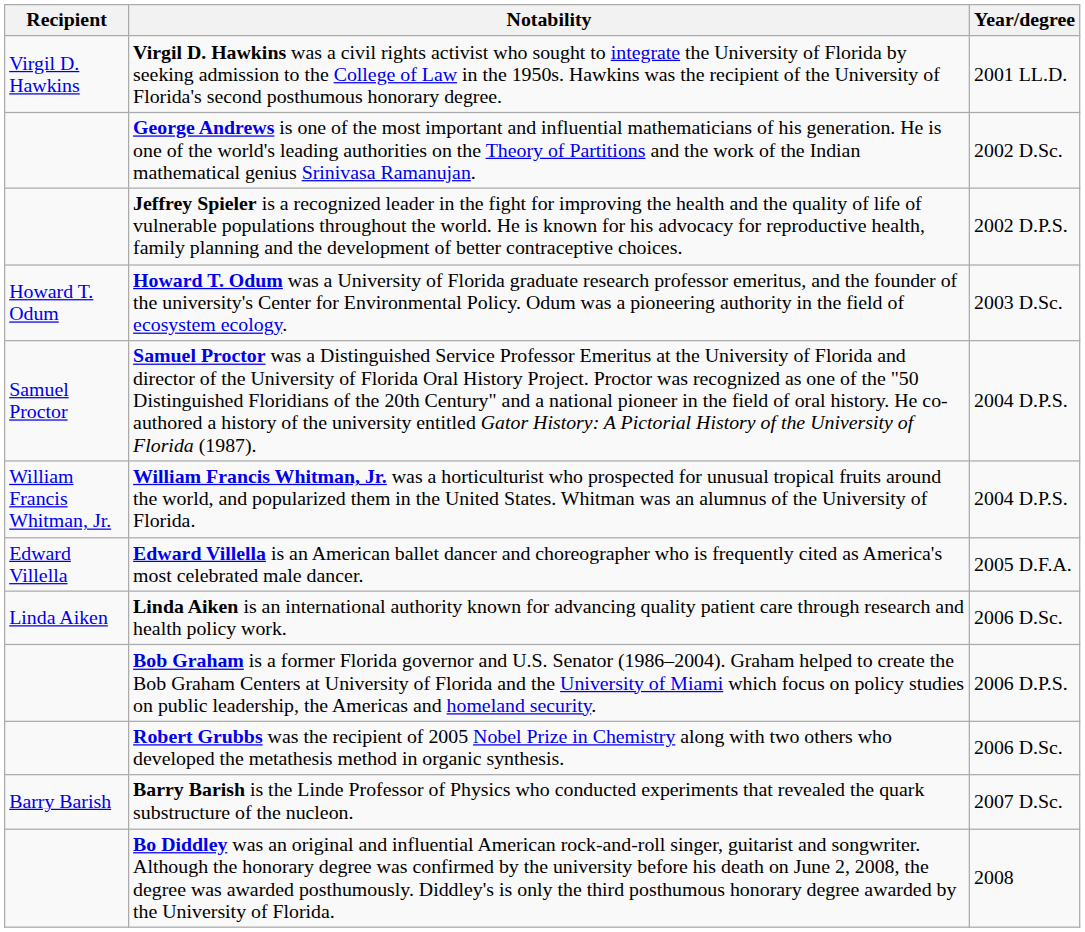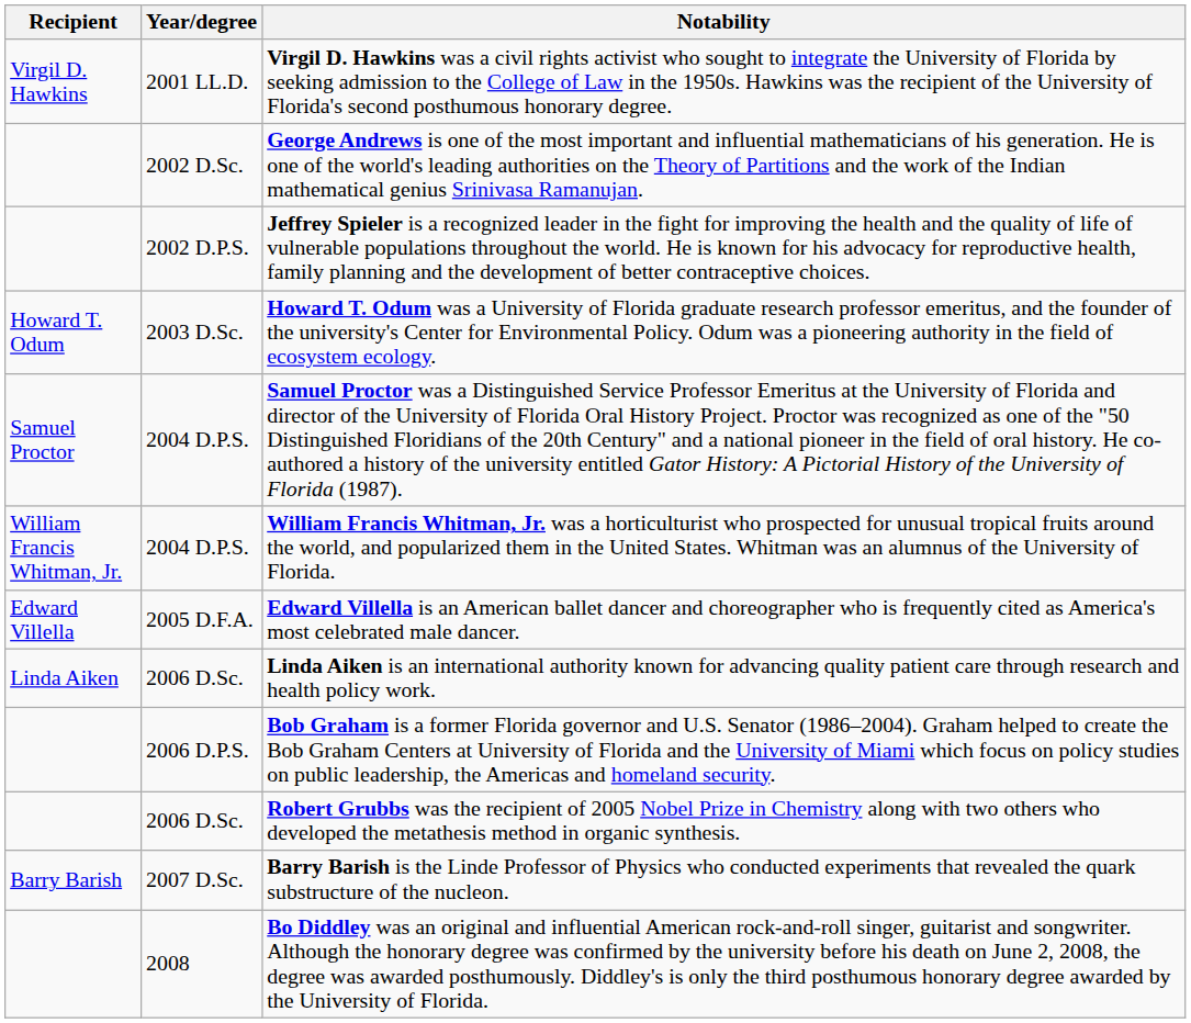columns swapped: Year/degree <-> Notability
